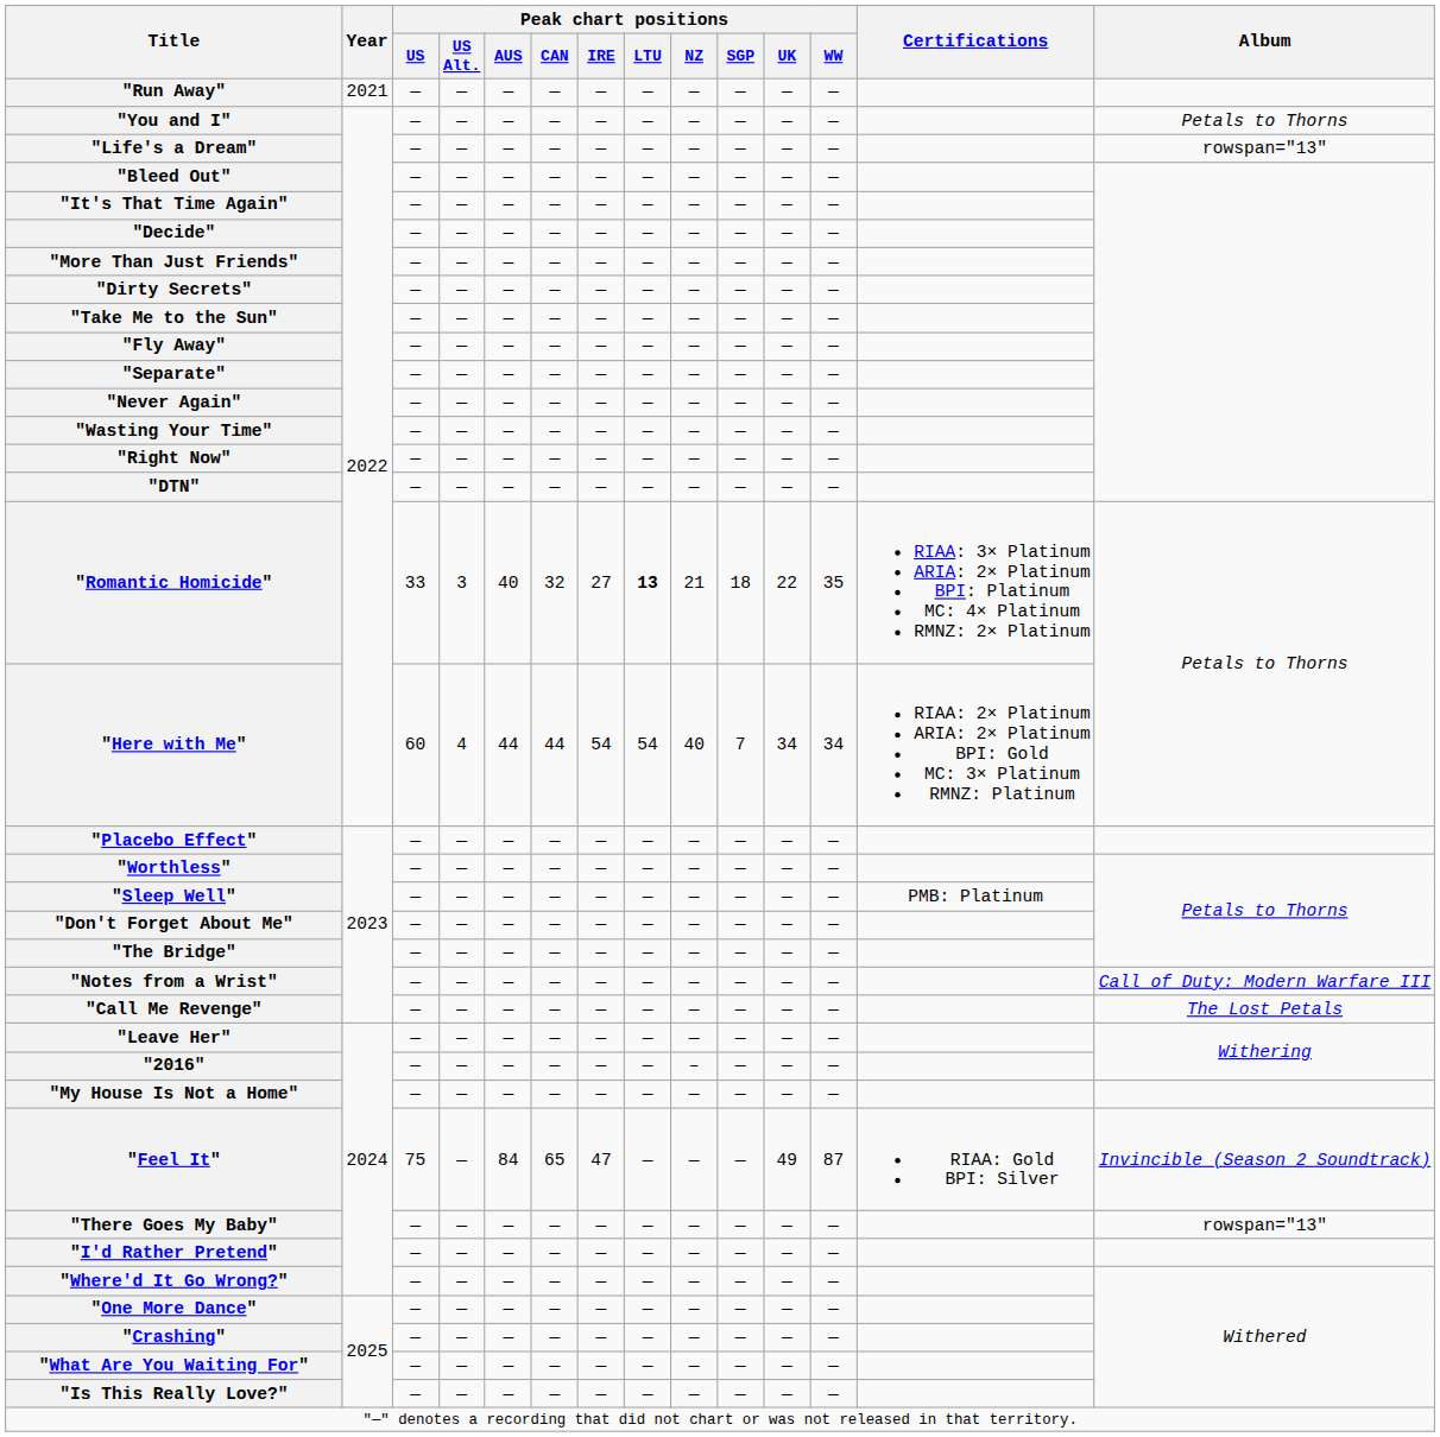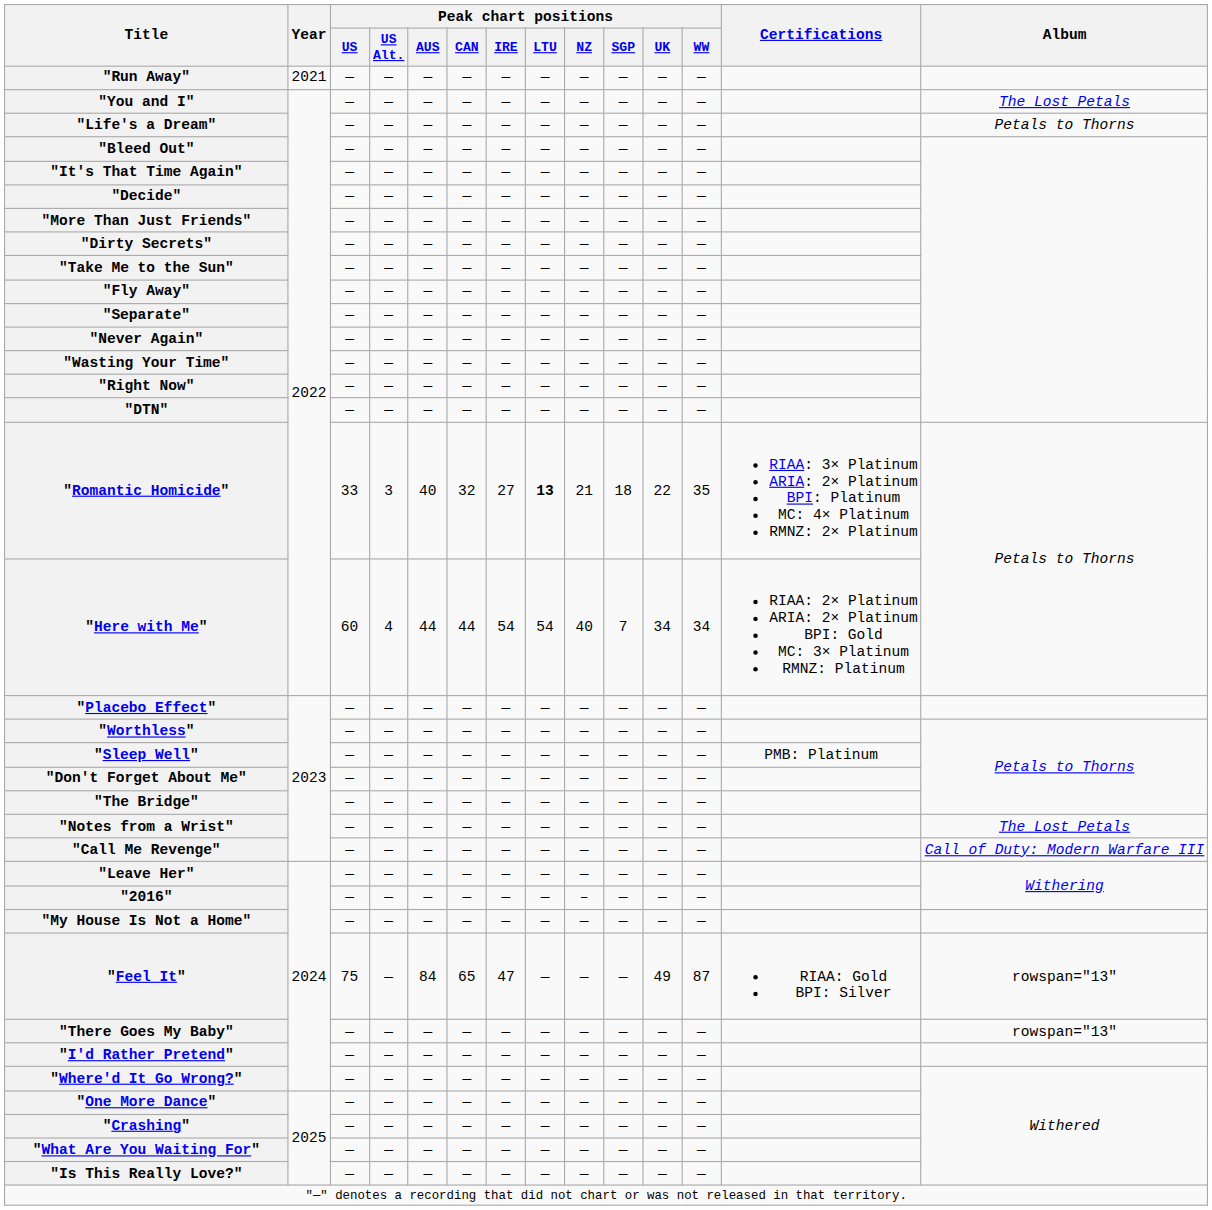"You and I" | Album: Petals to Thorns -> The Lost Petals
"Life's a Dream" | Album: rowspan="13" -> Petals to Thorns
"Notes from a Wrist" | Album: Call of Duty: Modern Warfare III -> The Lost Petals
"Call Me Revenge" | Album: The Lost Petals -> Call of Duty: Modern Warfare III
"Feel It" | Album: Invincible (Season 2 Soundtrack) -> rowspan="13"
